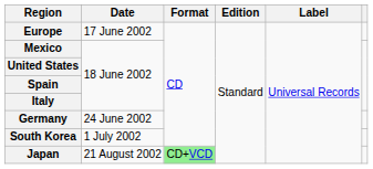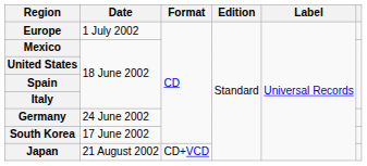Europe | Date: 17 June 2002 -> 1 July 2002
South Korea | Date: 1 July 2002 -> 17 June 2002
Japan | Format: lightgreen background -> no background
